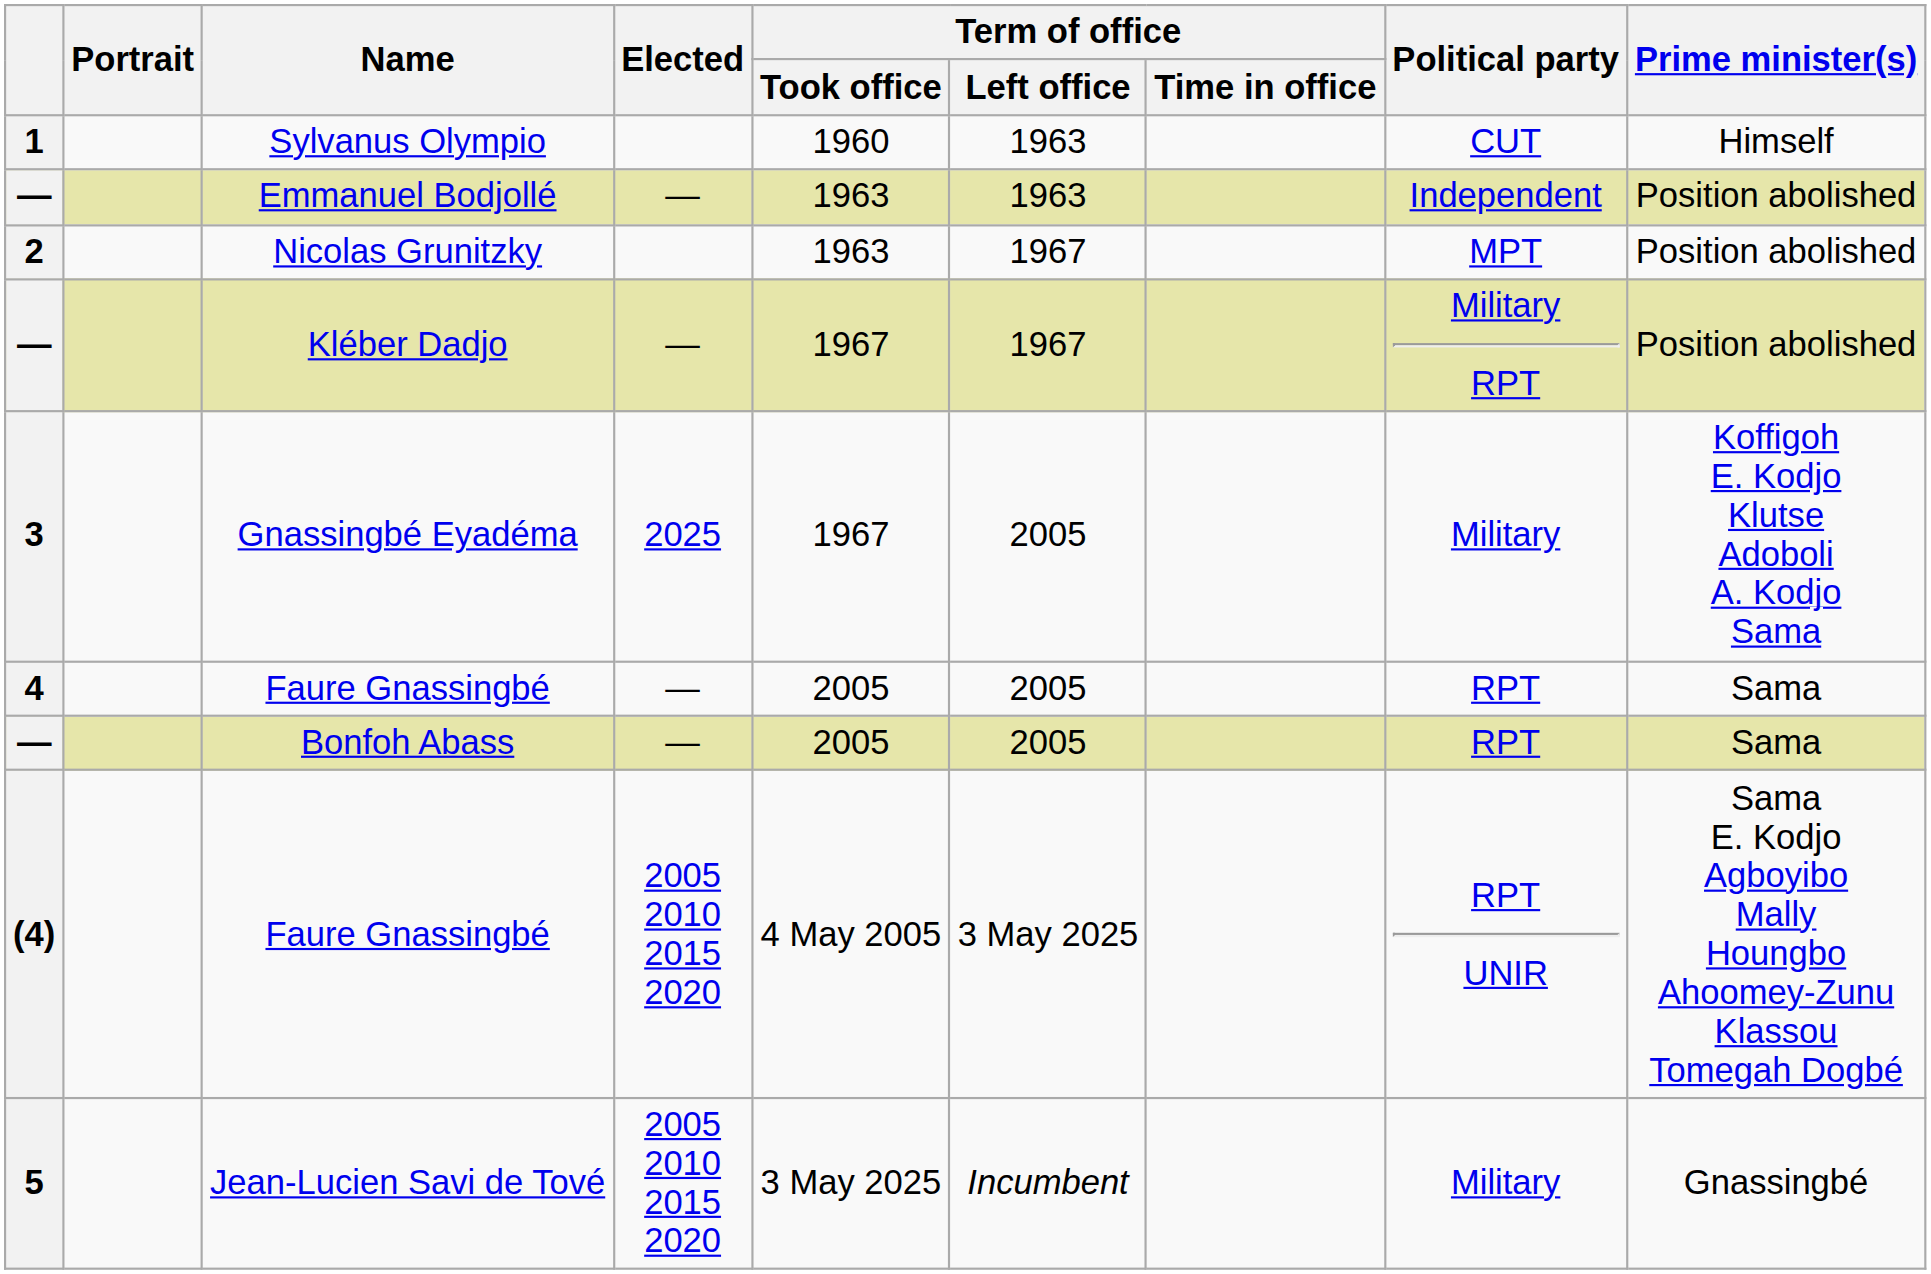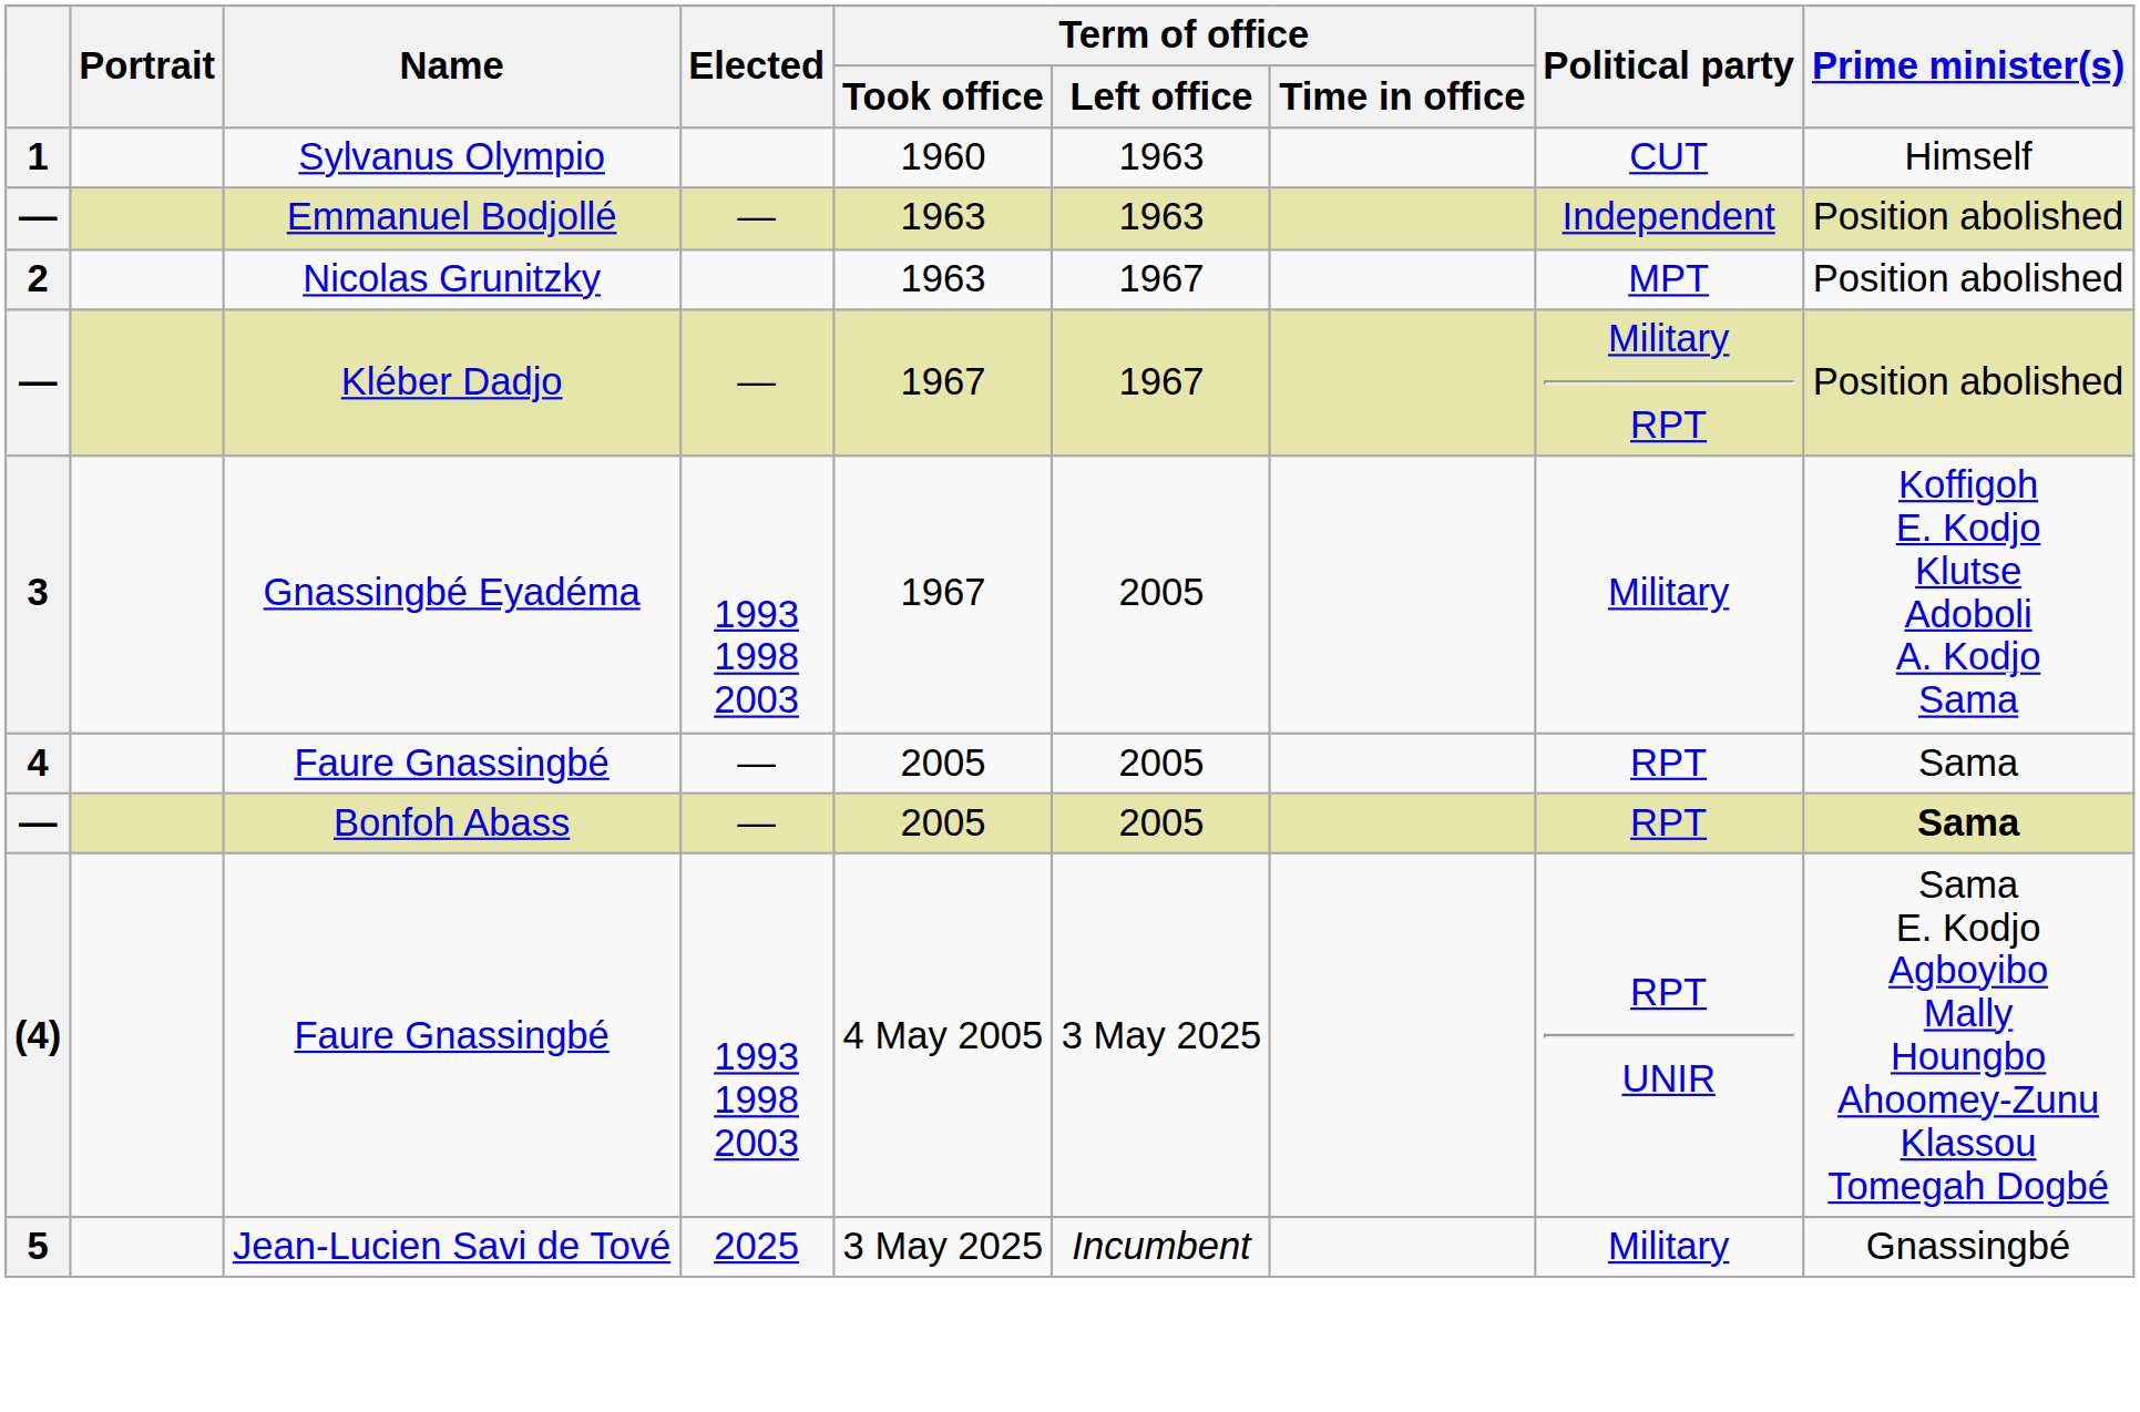Gnassingbé Eyadéma | Elected: 2025 -> 1993 1998 2003
Bonfoh Abass | Prime minister(s): normal -> bold
(4) / Faure Gnassingbé | Elected: 2005 2010 2015 2020 -> 1993 1998 2003
Jean-Lucien Savi de Tové | Elected: 2005 2010 2015 2020 -> 2025
